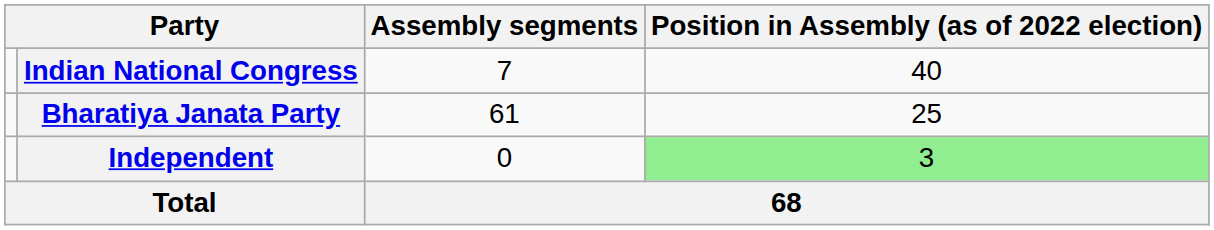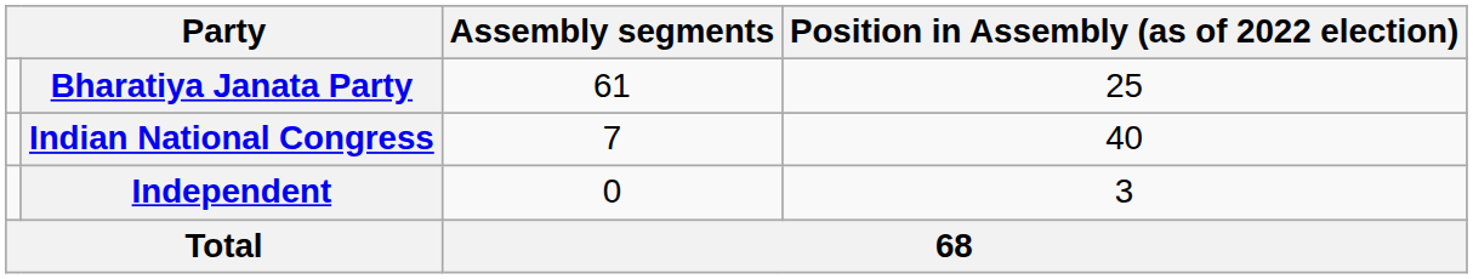rows swapped: Bharatiya Janata Party <-> Indian National Congress
Independent | Position in Assembly (as of 2022 election): lightgreen background -> no background
